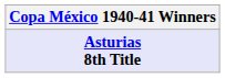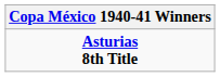row 2 | column 1: lavender background -> no background
